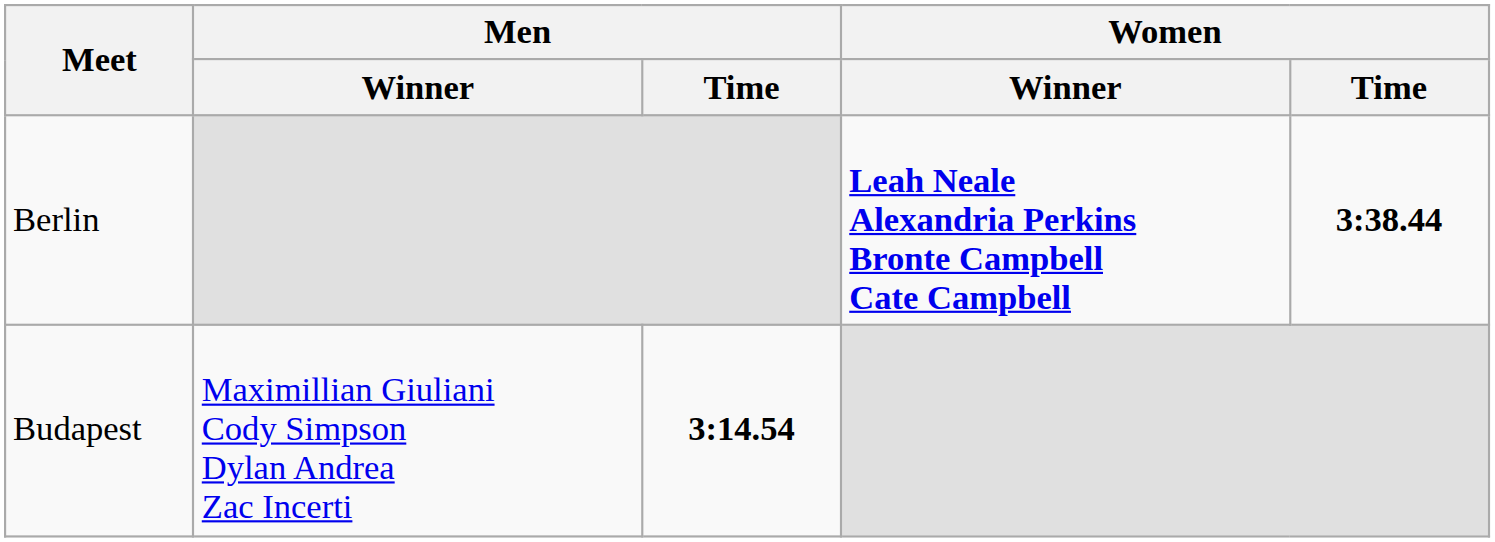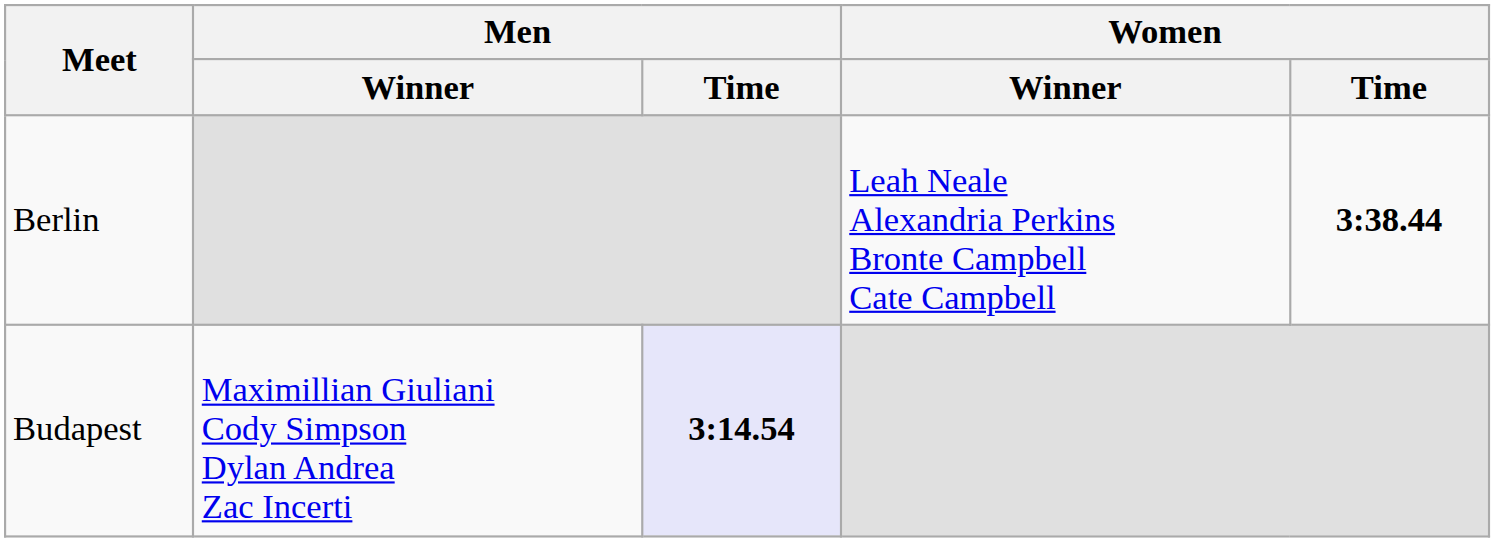Berlin | Women / Winner: bold -> normal
Budapest | Men / Time: no background -> lavender background
